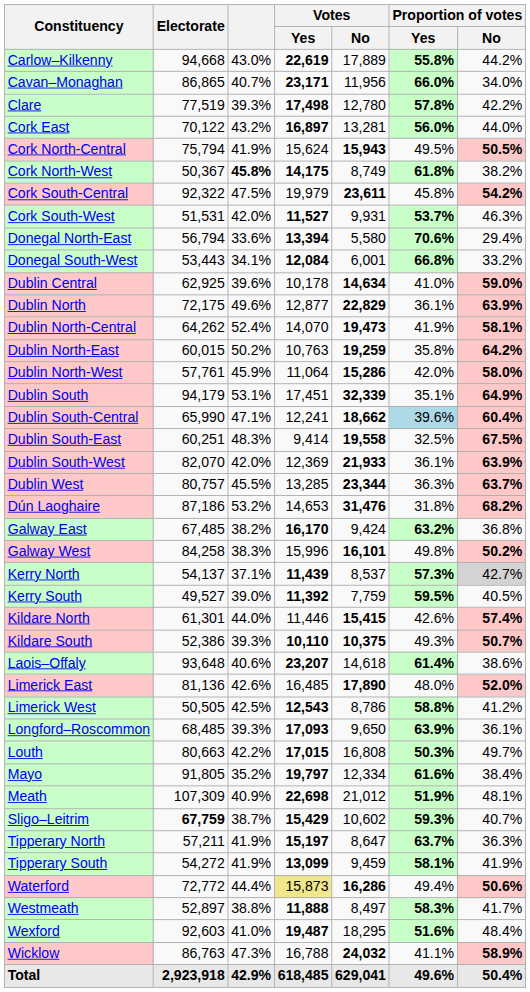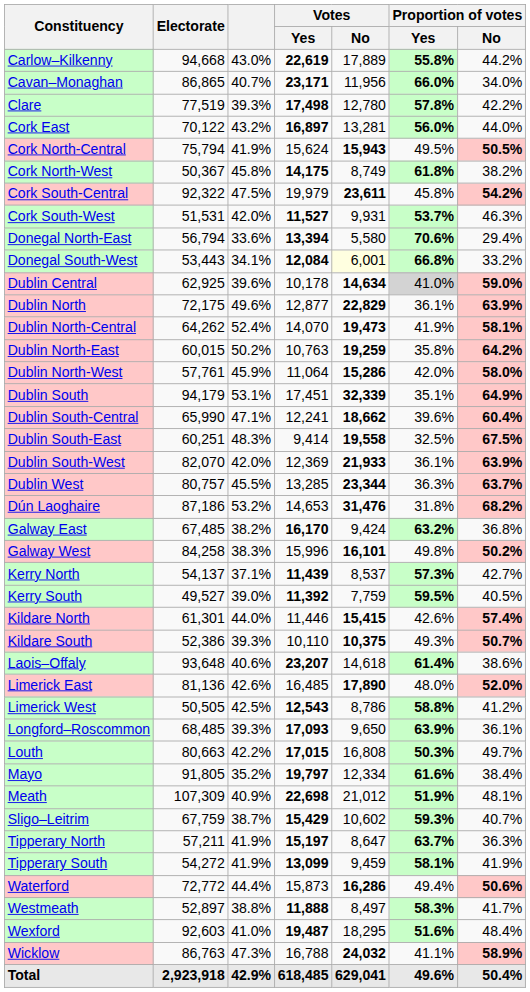Cork North-West | column 3: bold -> normal
Donegal South-West | Votes / No: no background -> lightyellow background
Dublin Central | Proportion of votes / Yes: no background -> lightgrey background
Dublin South-Central | Proportion of votes / Yes: lightblue background -> no background
Kerry North | Proportion of votes / No: lightgrey background -> no background
Kildare South | Votes / Yes: bold -> normal
Sligo–Leitrim | Electorate: bold -> normal
Waterford | Votes / Yes: khaki background -> no background
